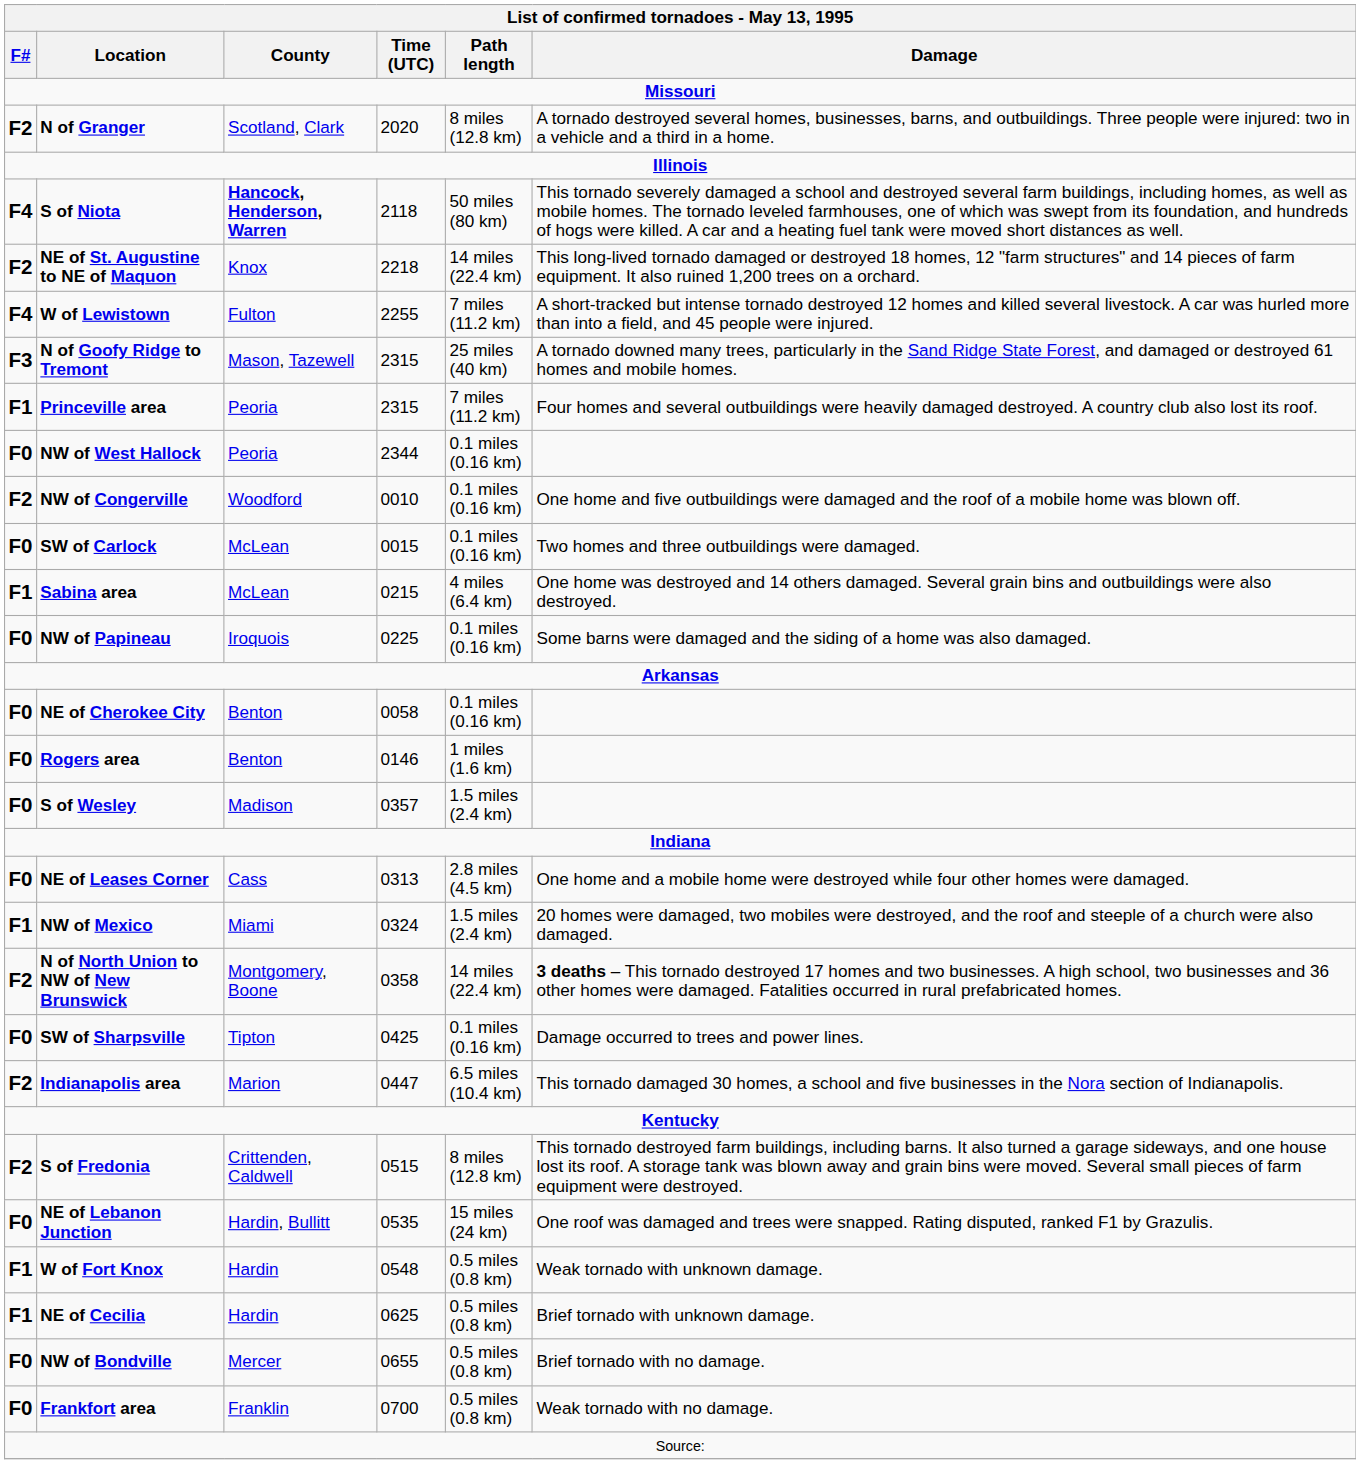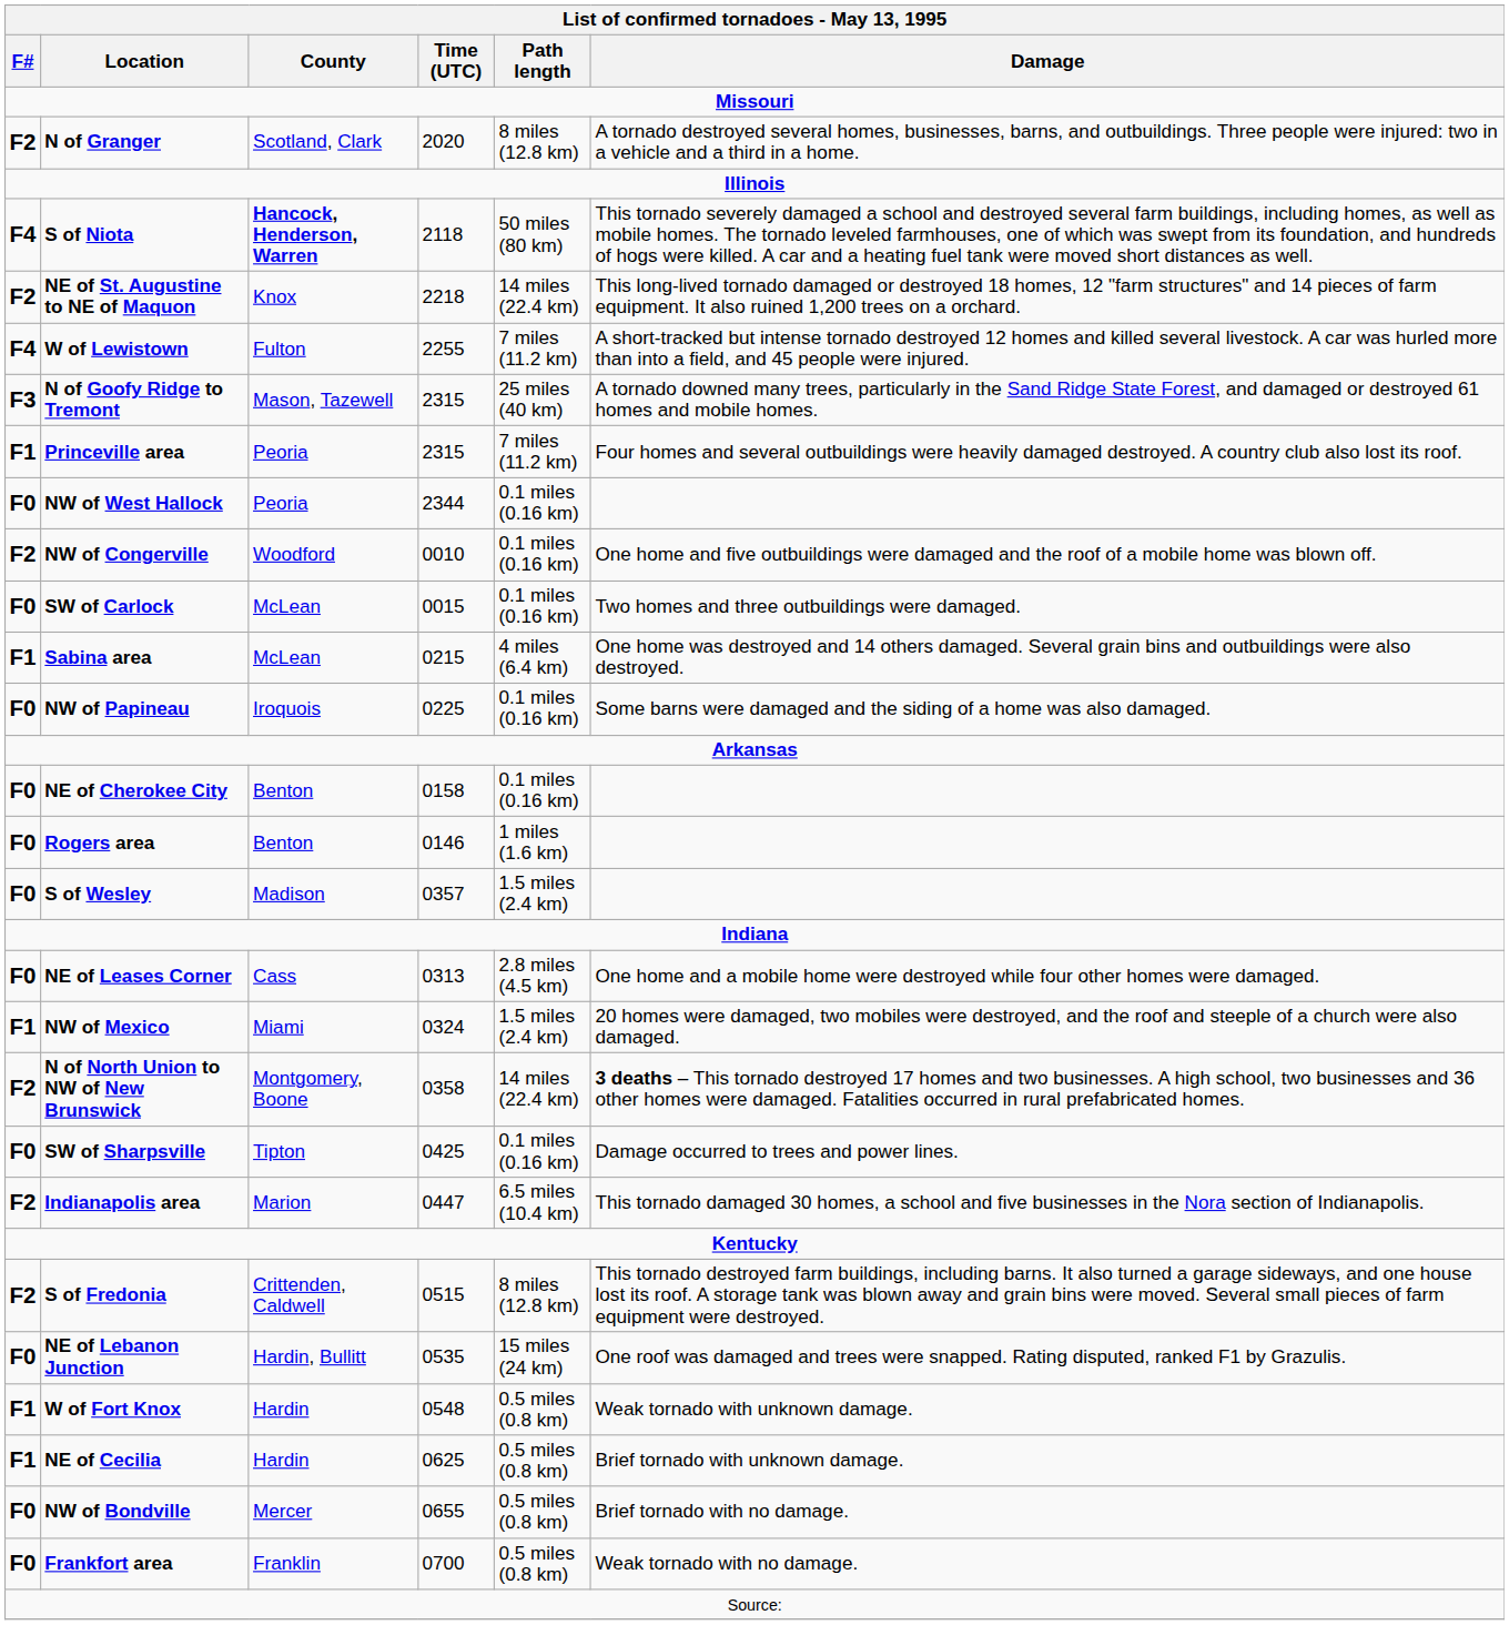NE of Cherokee City | List of confirmed tornadoes - May 13, 1995 / Time (UTC): 0058 -> 0158
